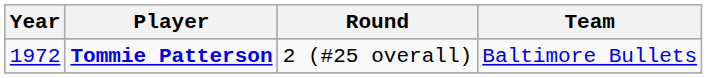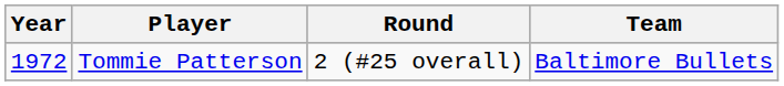row 2 | Player: bold -> normal
